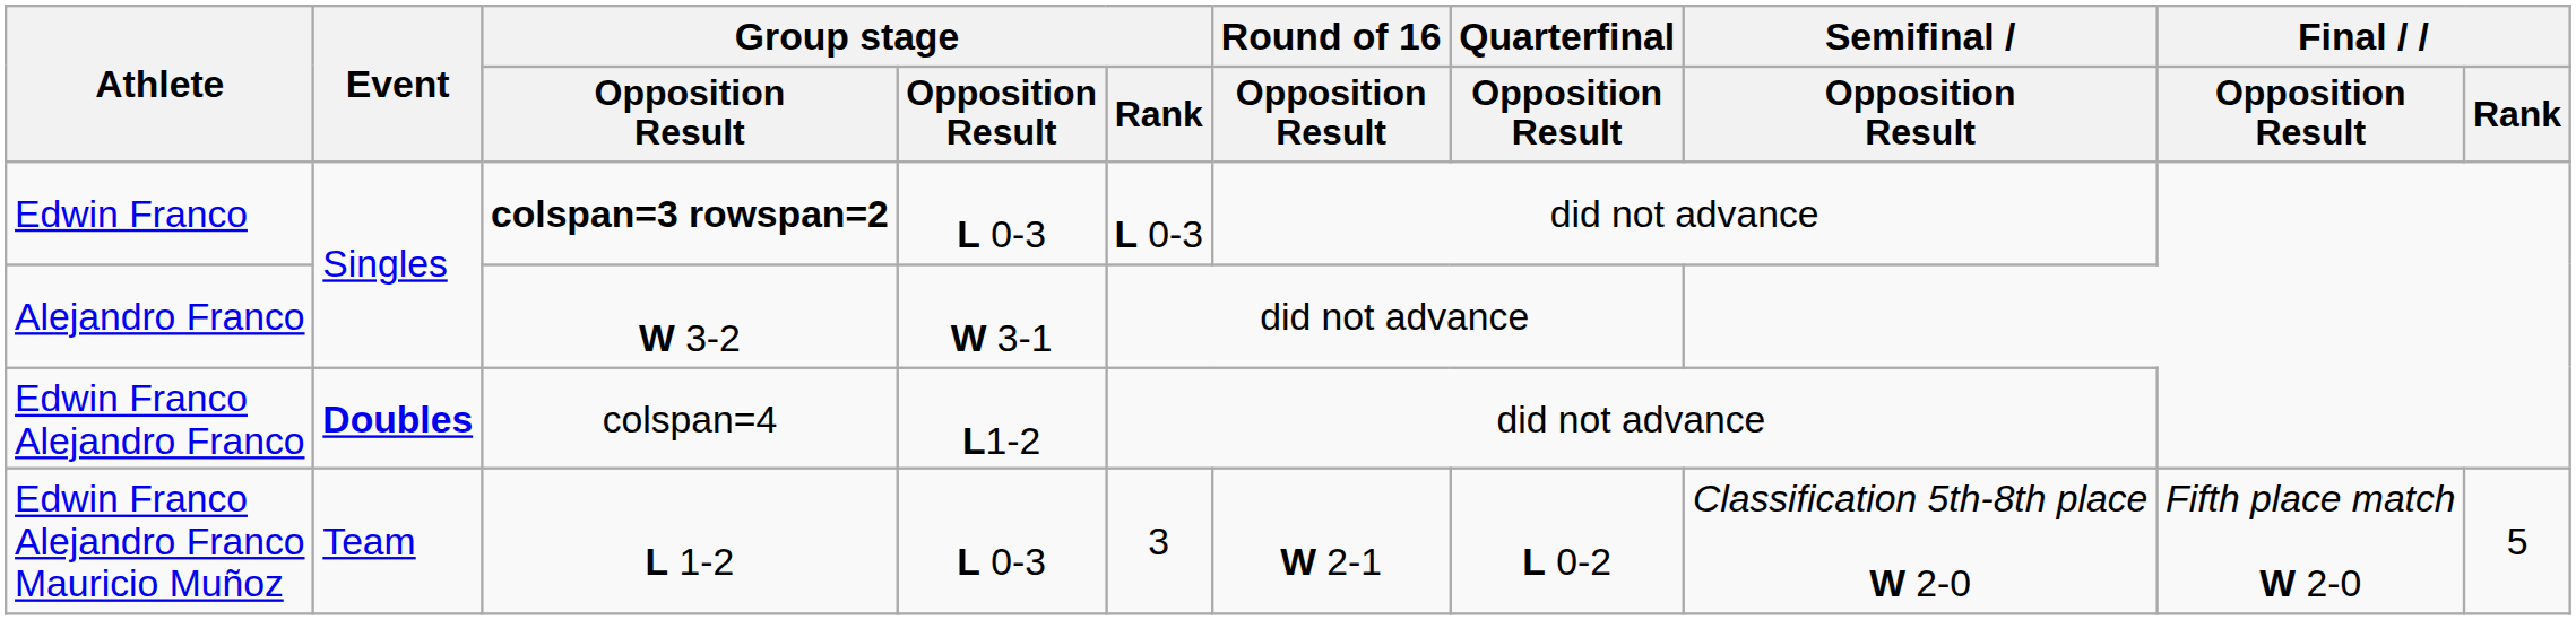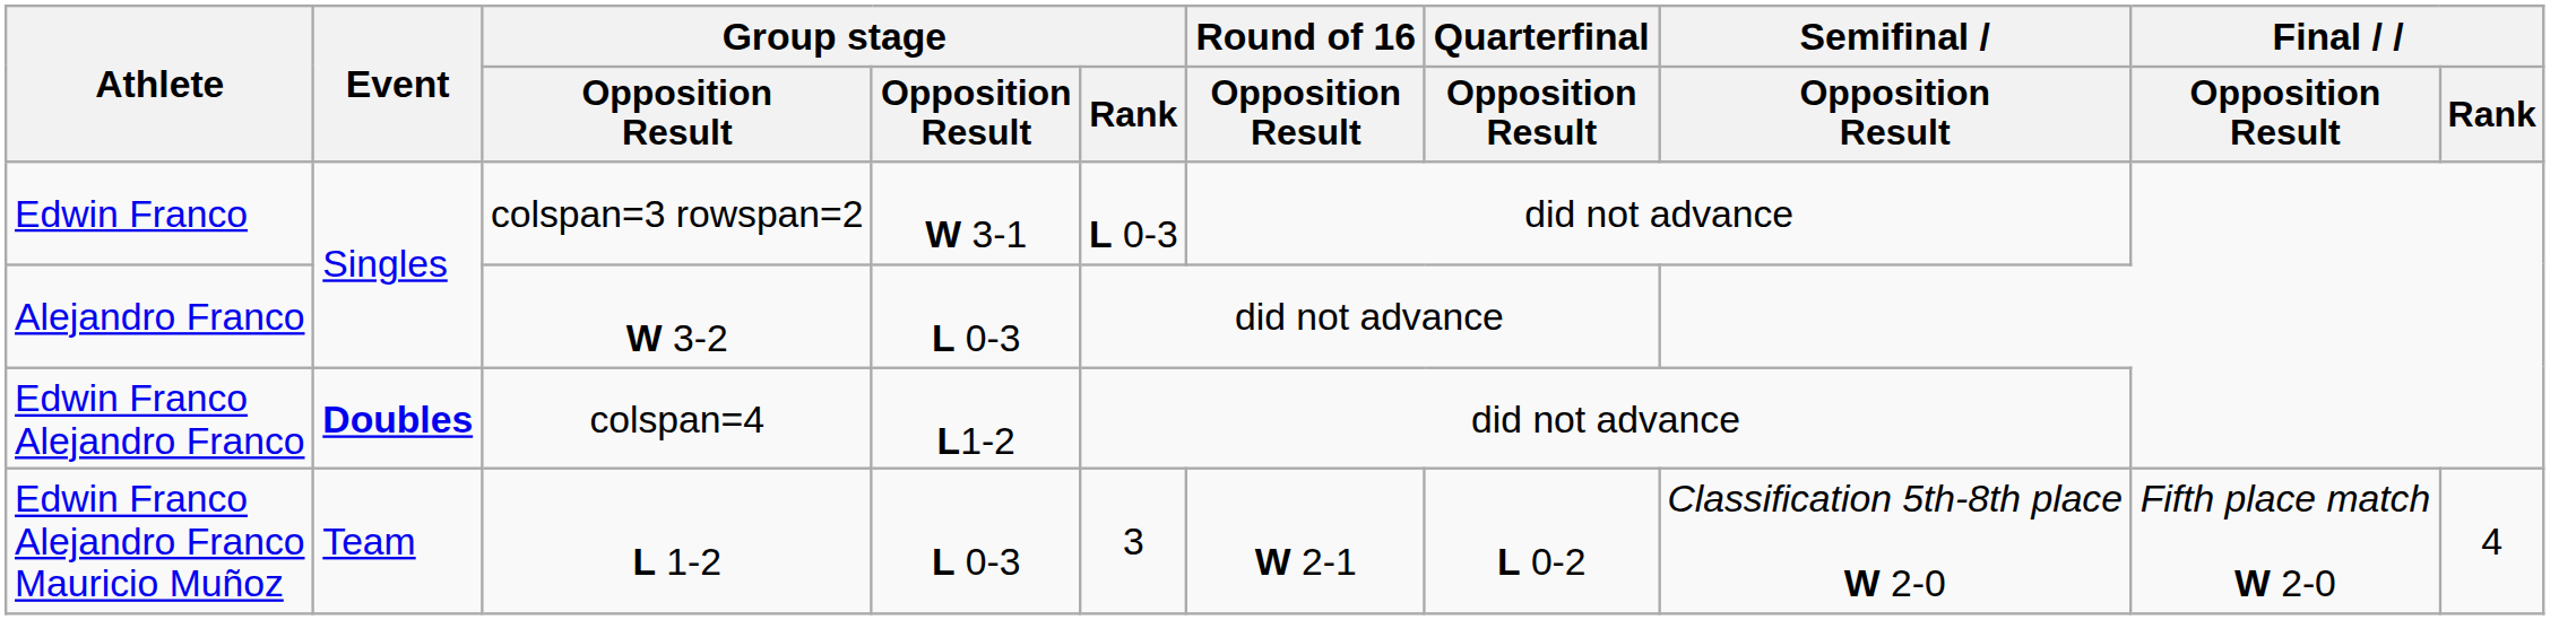Edwin Franco | column 3: bold -> normal
Edwin Franco | column 4: L 0-3 -> W 3-1
Alejandro Franco | column 4: W 3-1 -> L 0-3
Edwin Franco Alejandro Franco Mauricio Muñoz | Final / Rank: 5 -> 4
